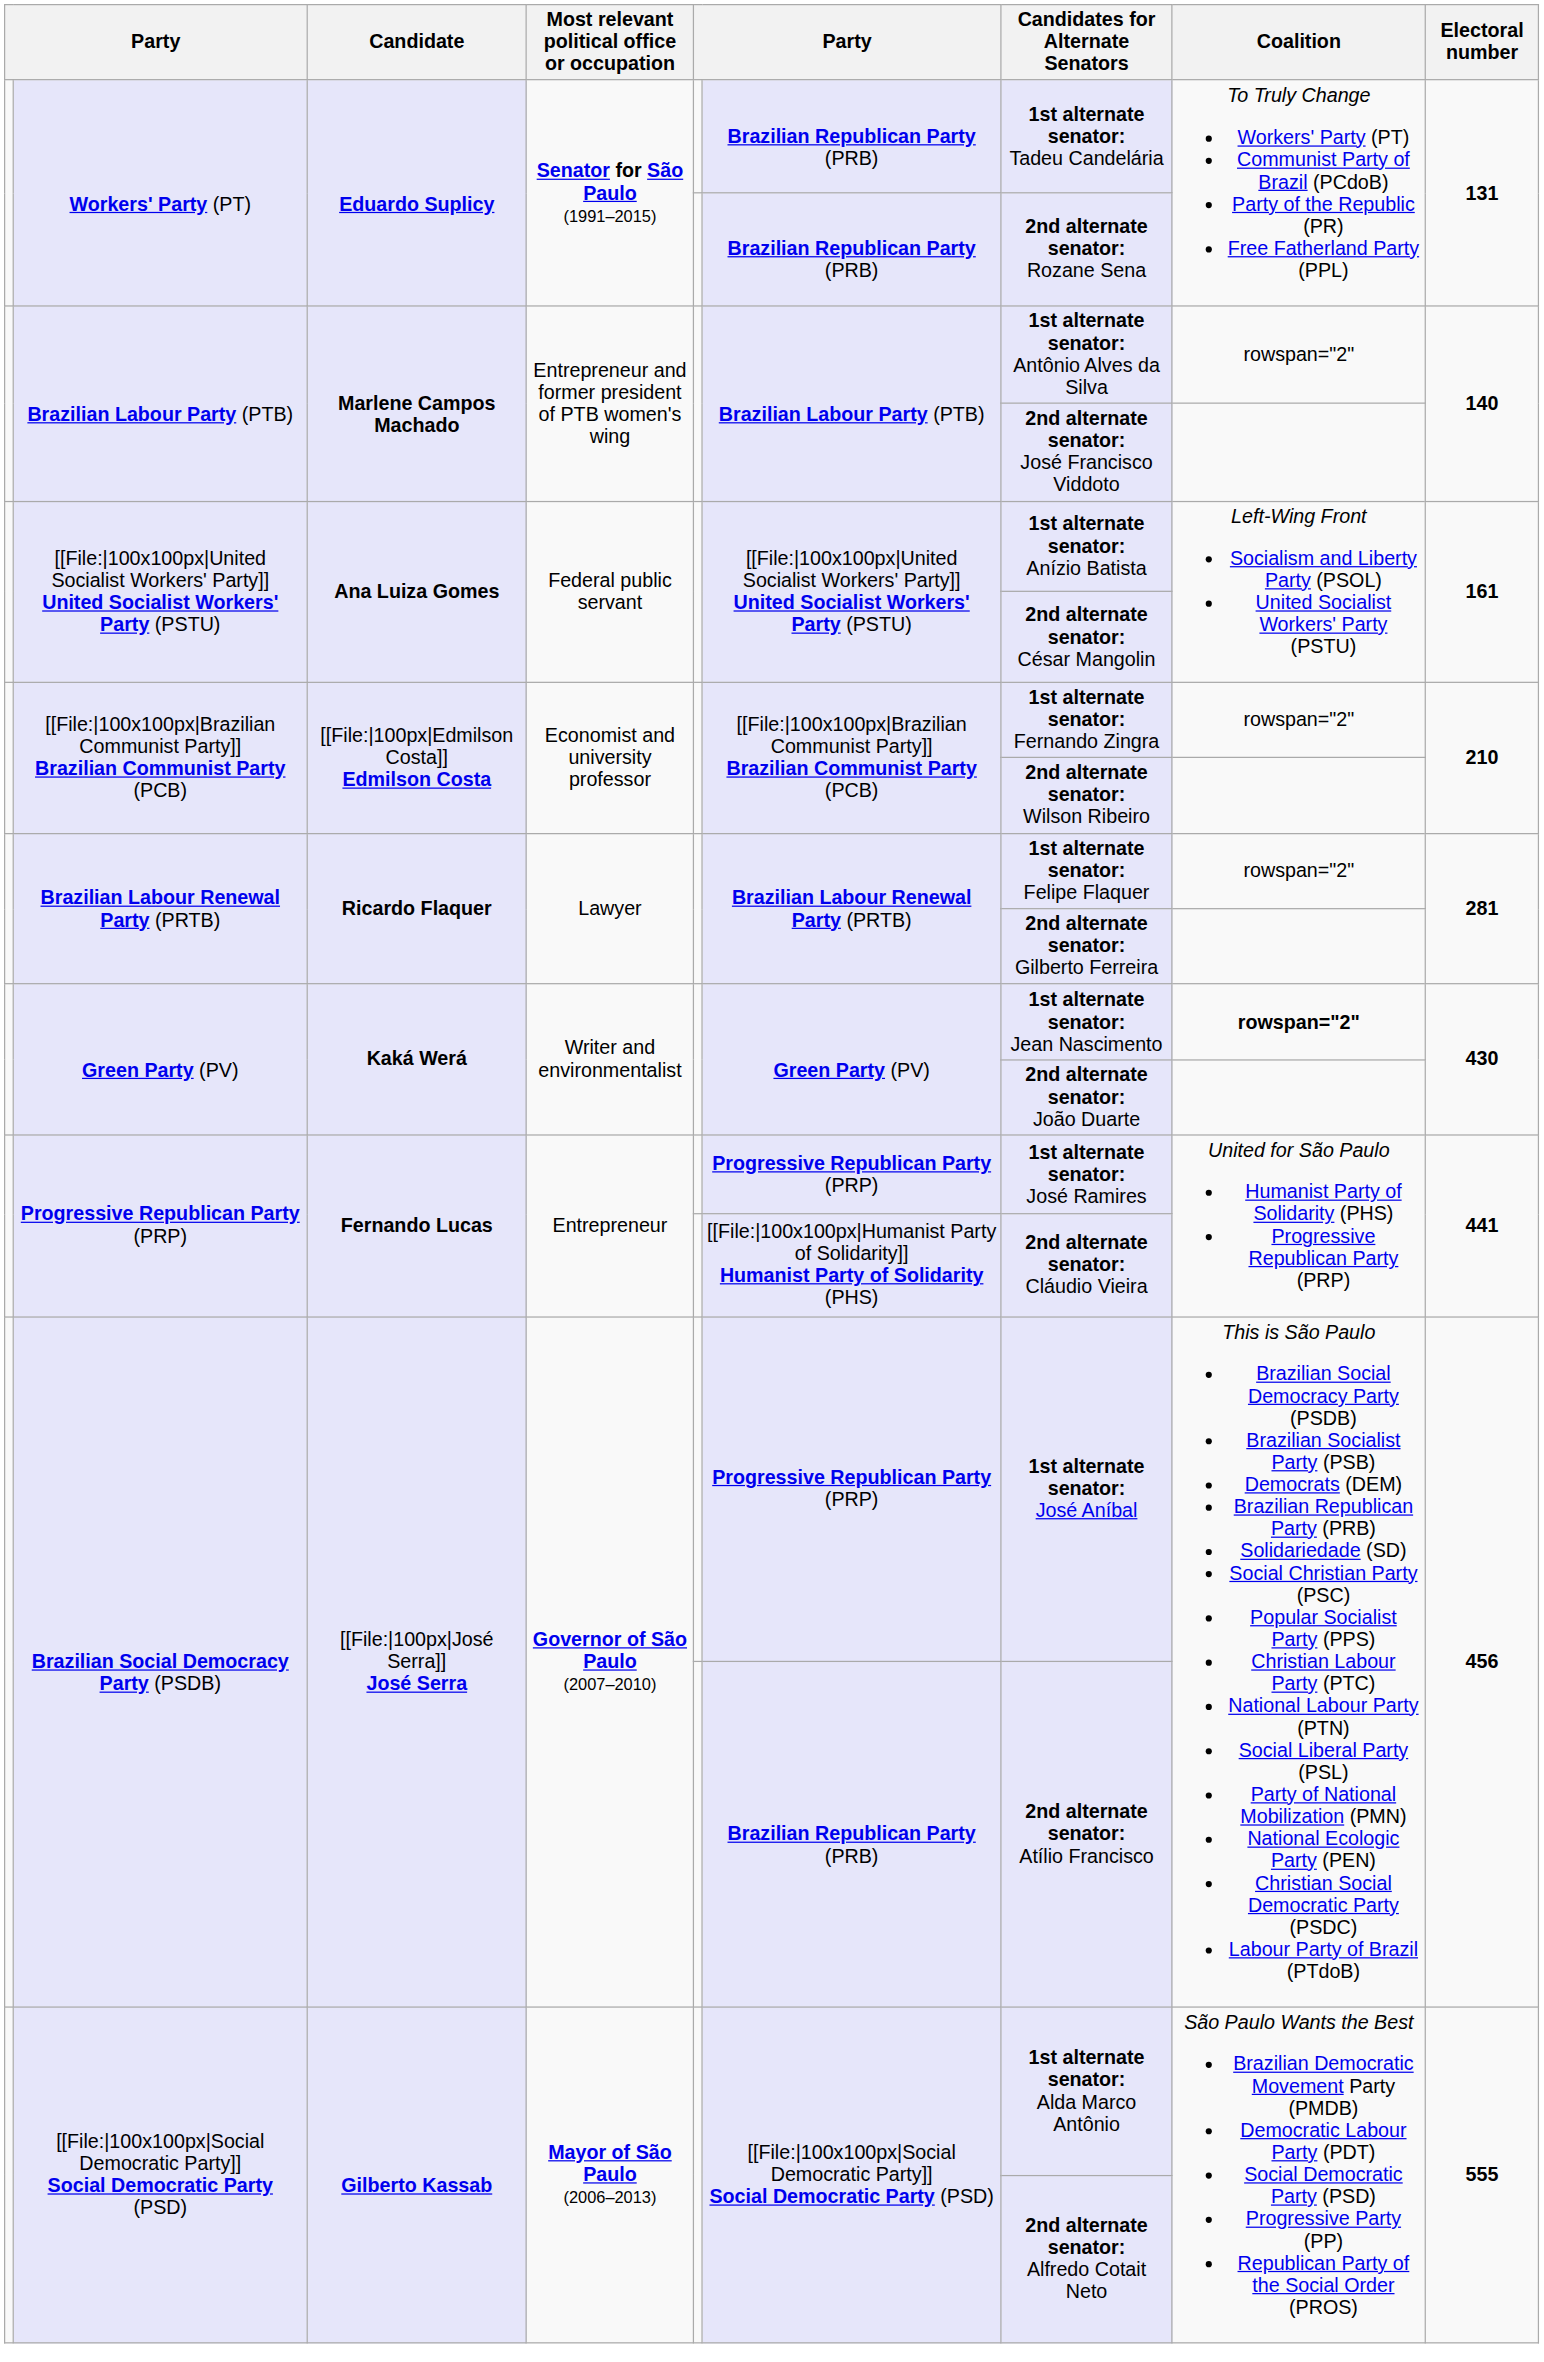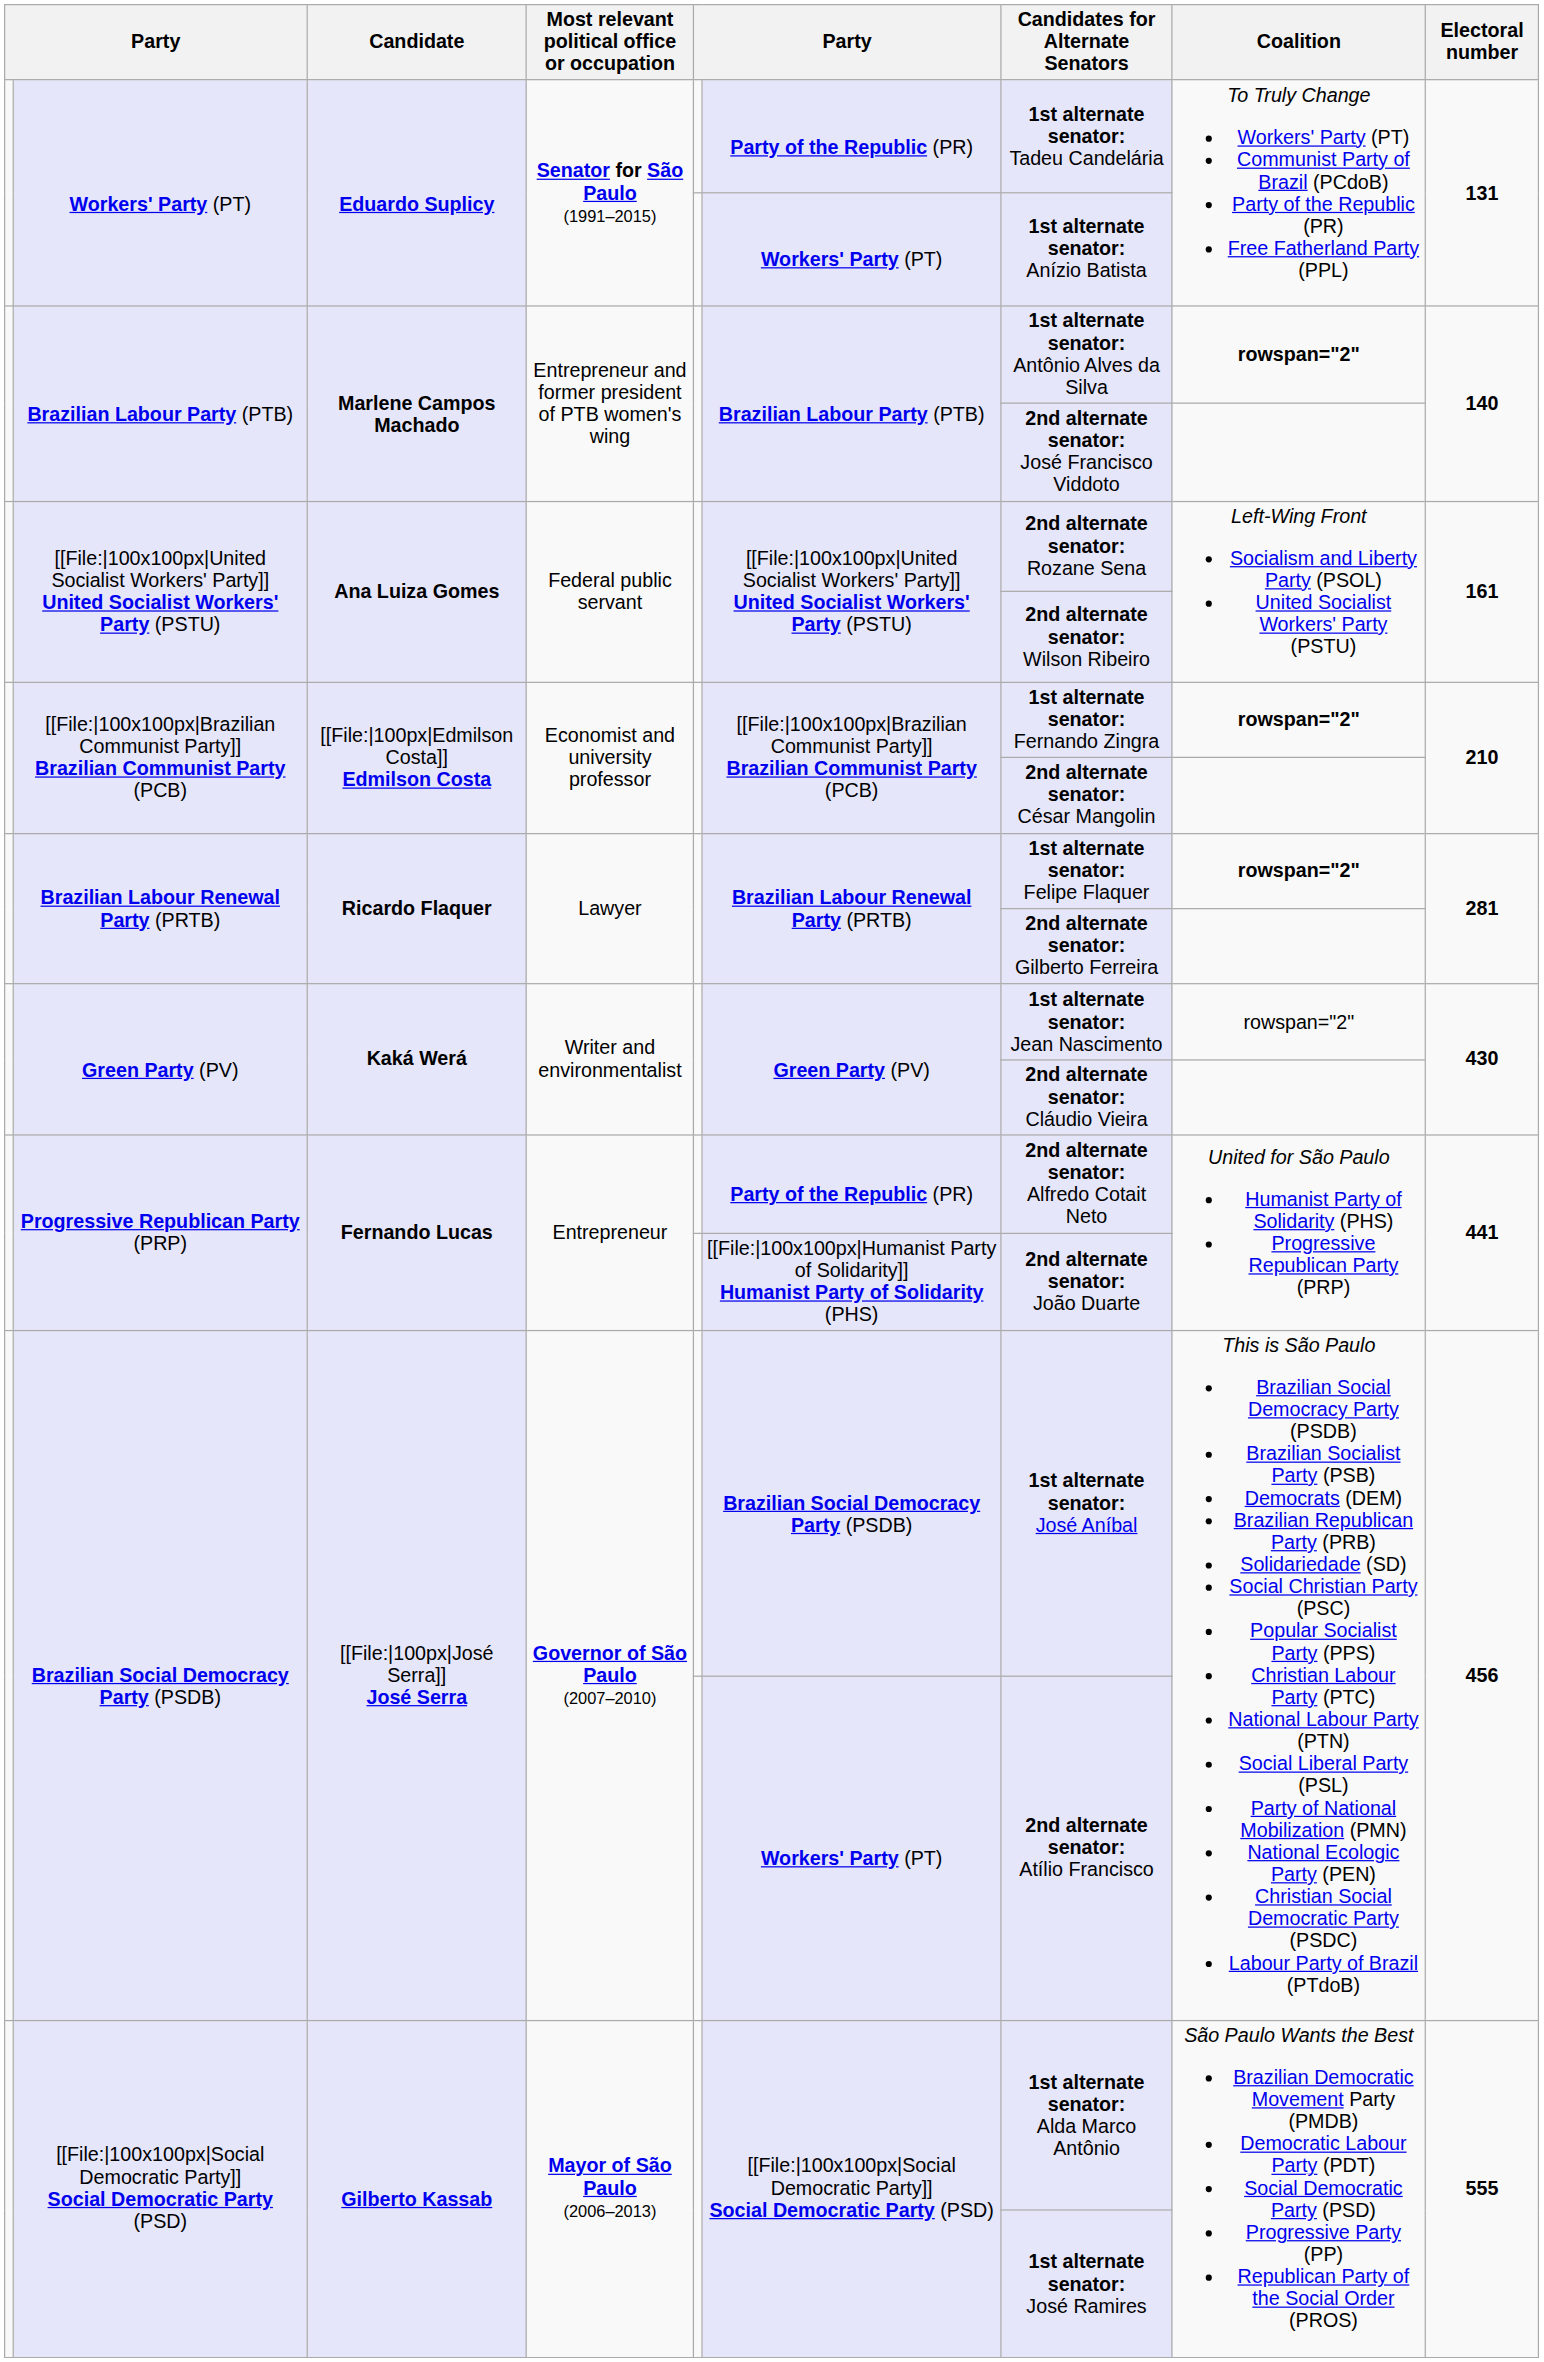row 2 | column 6: Brazilian Republican Party (PRB) -> Party of the Republic (PR)
row 3 | column 6: Brazilian Republican Party (PRB) -> Workers' Party (PT)
row 3 | Candidates for Alternate Senators: 2nd alternate senator: Rozane Sena -> 1st alternate senator: Anízio Batista
row 4 | Coalition: normal -> bold
row 6 | Candidates for Alternate Senators: 1st alternate senator: Anízio Batista -> 2nd alternate senator: Rozane Sena
row 7 | Candidates for Alternate Senators: 2nd alternate senator: César Mangolin -> 2nd alternate senator: Wilson Ribeiro
row 8 | Coalition: normal -> bold
row 9 | Candidates for Alternate Senators: 2nd alternate senator: Wilson Ribeiro -> 2nd alternate senator: César Mangolin
row 10 | Coalition: normal -> bold
row 12 | Coalition: bold -> normal
row 13 | Candidates for Alternate Senators: 2nd alternate senator: João Duarte -> 2nd alternate senator: Cláudio Vieira
row 14 | column 6: Progressive Republican Party (PRP) -> Party of the Republic (PR)
row 14 | Candidates for Alternate Senators: 1st alternate senator: José Ramires -> 2nd alternate senator: Alfredo Cotait Neto
row 15 | Candidates for Alternate Senators: 2nd alternate senator: Cláudio Vieira -> 2nd alternate senator: João Duarte
row 16 | column 6: Progressive Republican Party (PRP) -> Brazilian Social Democracy Party (PSDB)
row 17 | column 6: Brazilian Republican Party (PRB) -> Workers' Party (PT)
row 19 | Candidates for Alternate Senators: 2nd alternate senator: Alfredo Cotait Neto -> 1st alternate senator: José Ramires
